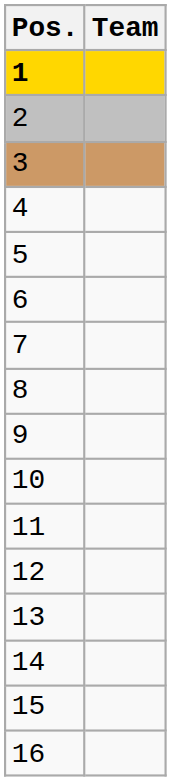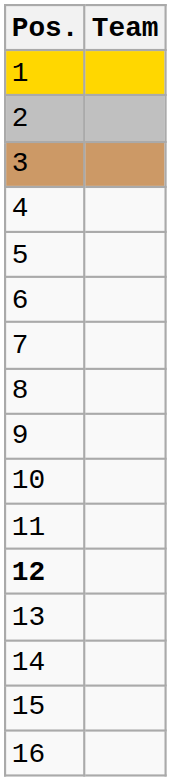1 | Pos.: bold -> normal
12 | Pos.: normal -> bold
